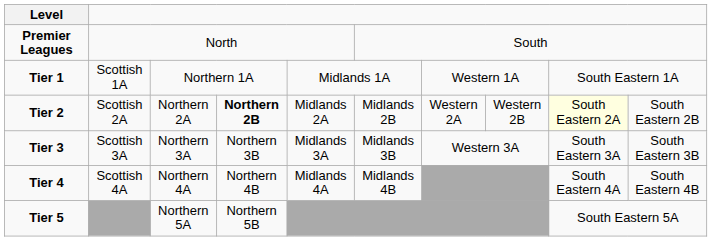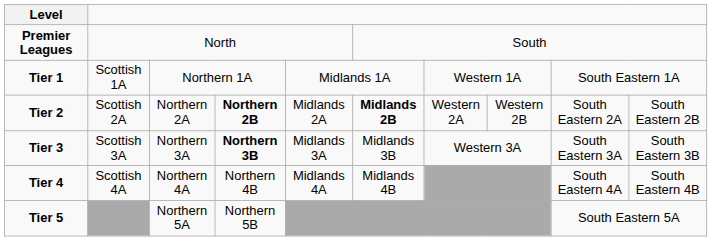Tier 2 | column 6: normal -> bold
Tier 2 | column 9: lightyellow background -> no background
Tier 3 | column 4: normal -> bold
